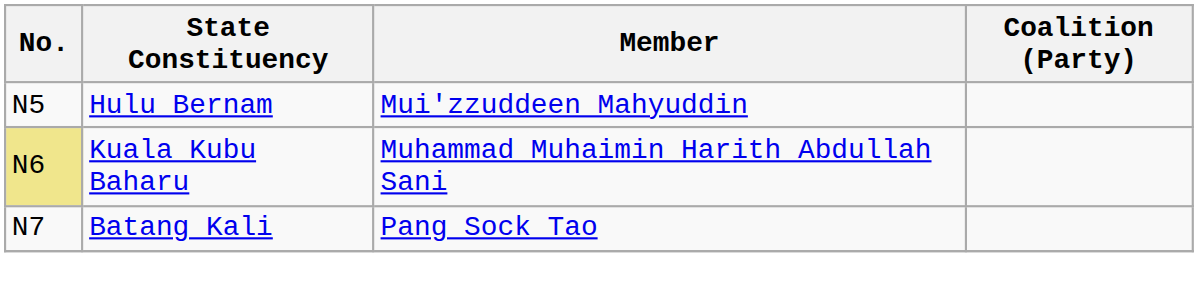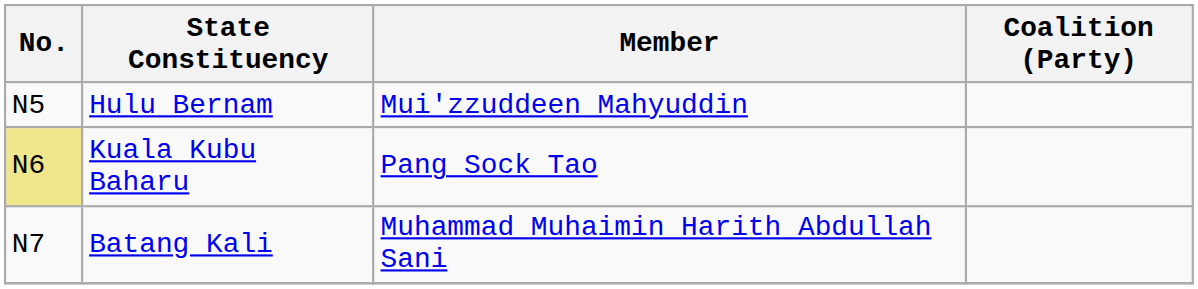Kuala Kubu Baharu | Member: Muhammad Muhaimin Harith Abdullah Sani -> Pang Sock Tao
Batang Kali | Member: Pang Sock Tao -> Muhammad Muhaimin Harith Abdullah Sani
